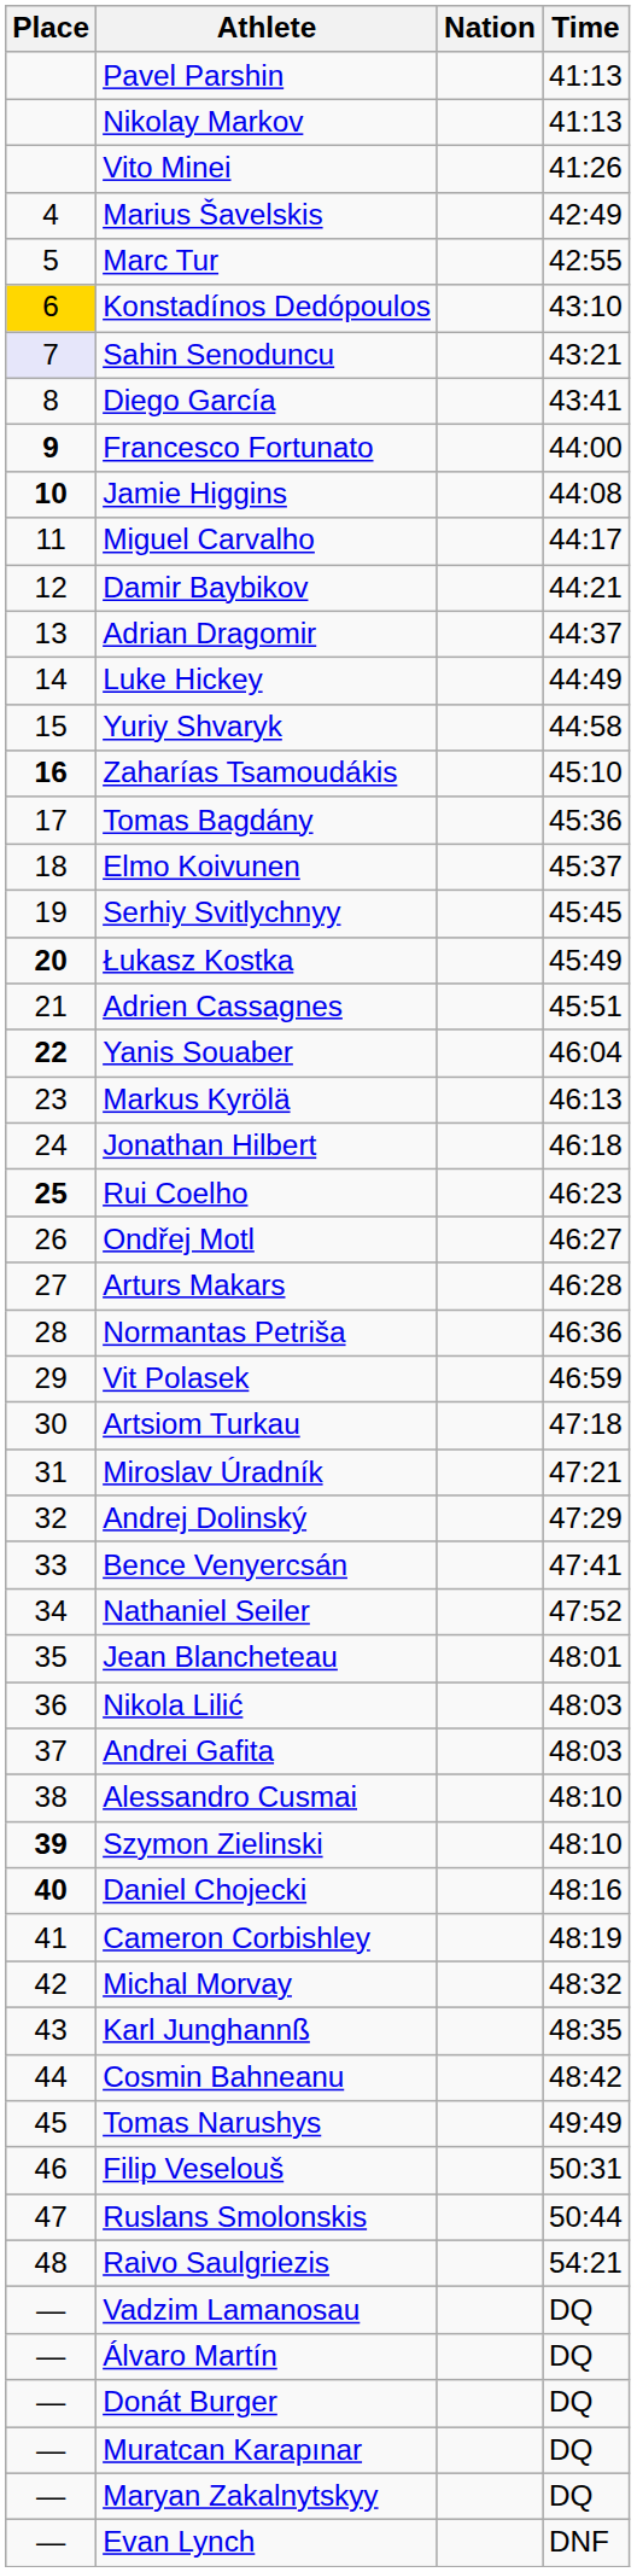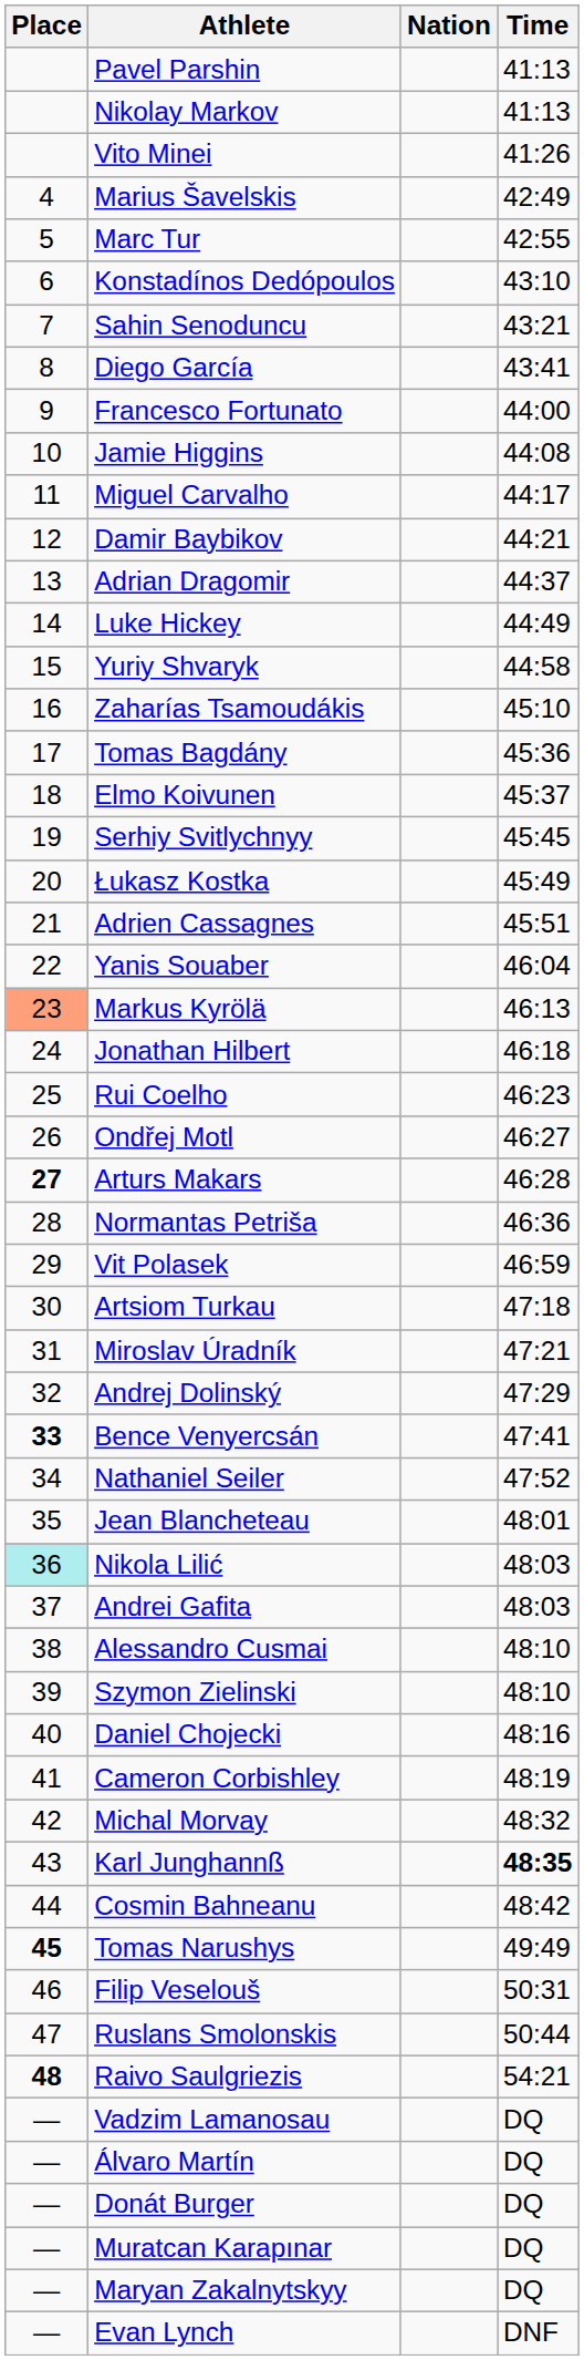Konstadínos Dedópoulos | Place: gold background -> no background
Sahin Senoduncu | Place: lavender background -> no background
Francesco Fortunato | Place: bold -> normal
Jamie Higgins | Place: bold -> normal
Zaharías Tsamoudákis | Place: bold -> normal
Łukasz Kostka | Place: bold -> normal
Yanis Souaber | Place: bold -> normal
Markus Kyrölä | Place: no background -> lightsalmon background
Rui Coelho | Place: bold -> normal
Arturs Makars | Place: normal -> bold
Bence Venyercsán | Place: normal -> bold
Nikola Lilić | Place: no background -> paleturquoise background
Szymon Zielinski | Place: bold -> normal
Daniel Chojecki | Place: bold -> normal
Karl Junghannß | Time: normal -> bold
Tomas Narushys | Place: normal -> bold
Raivo Saulgriezis | Place: normal -> bold
